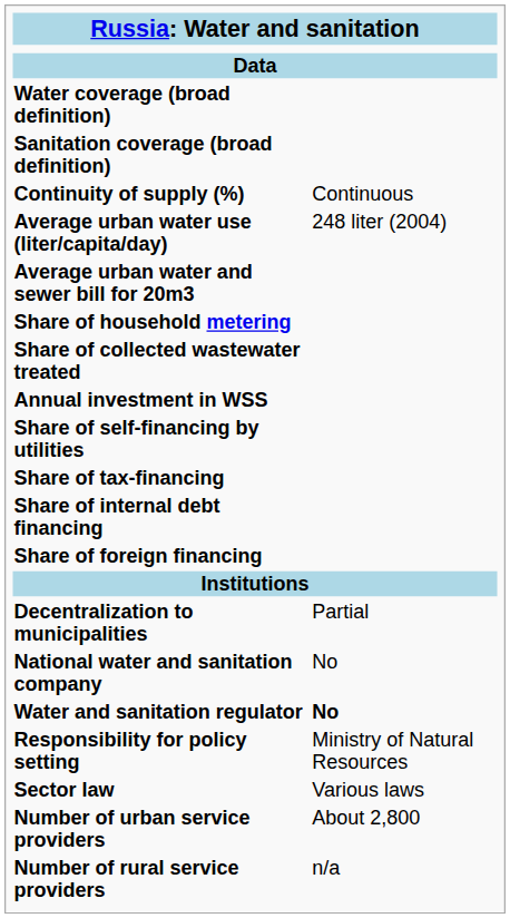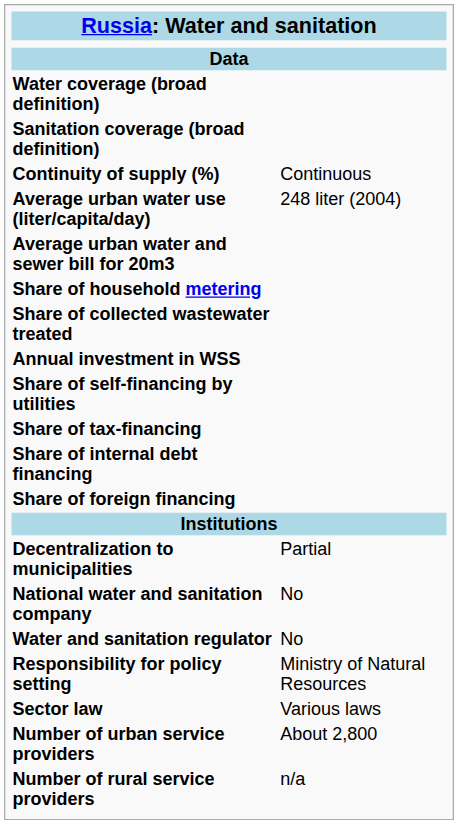Water and sanitation regulator | column 2: bold -> normal
